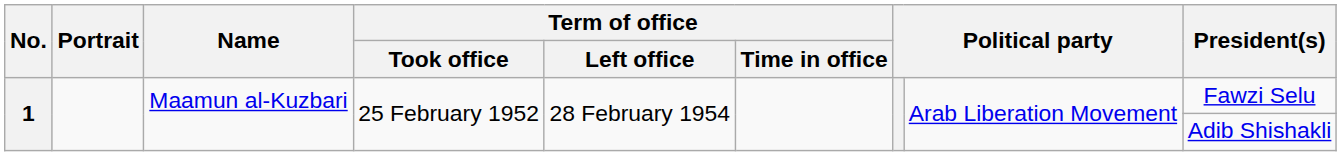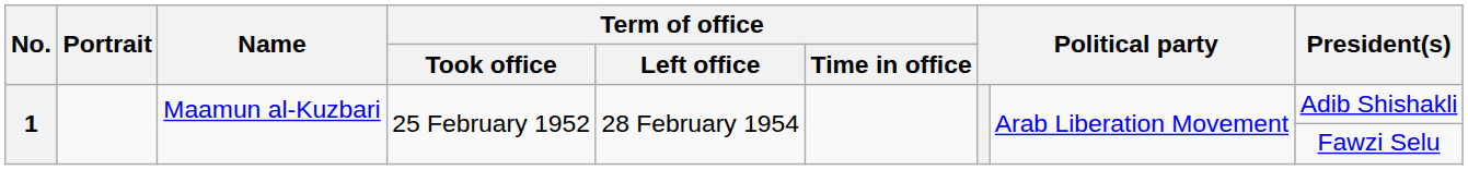row 3 | President(s): Fawzi Selu -> Adib Shishakli
row 4 | President(s): Adib Shishakli -> Fawzi Selu
